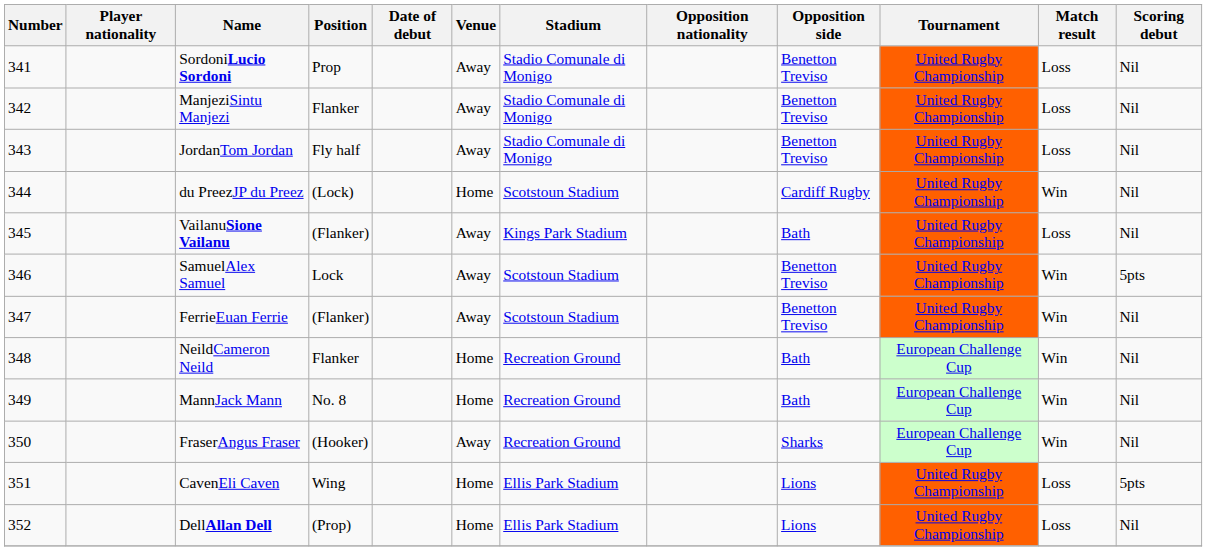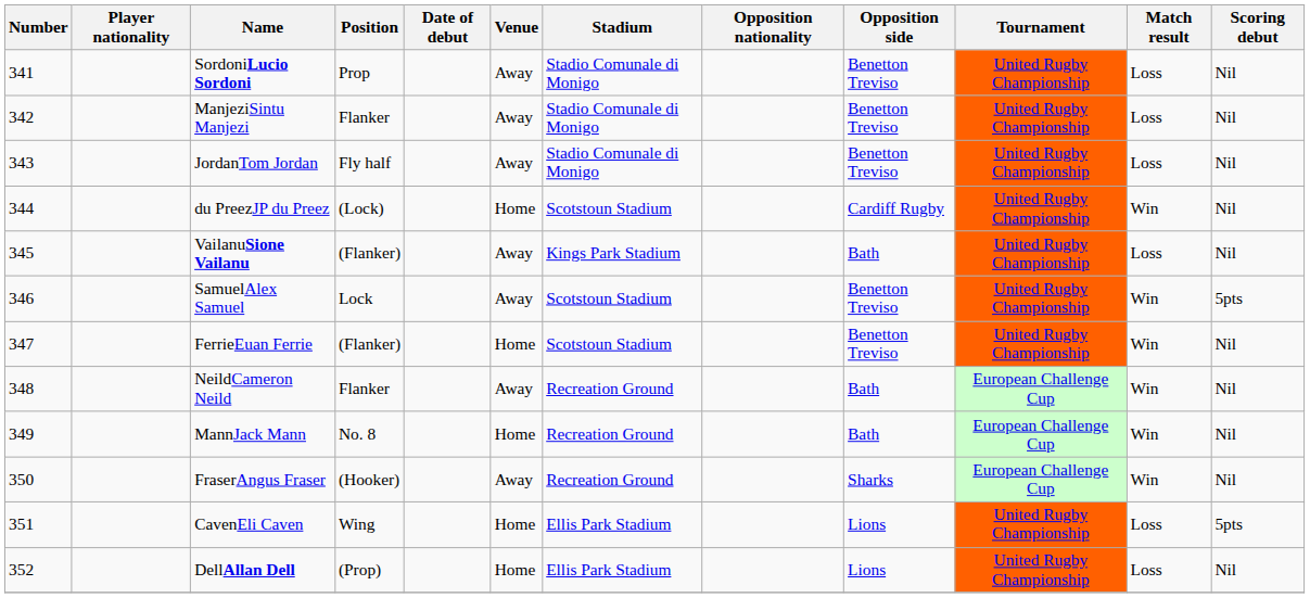FerrieEuan Ferrie | Venue: Away -> Home
NeildCameron Neild | Venue: Home -> Away
